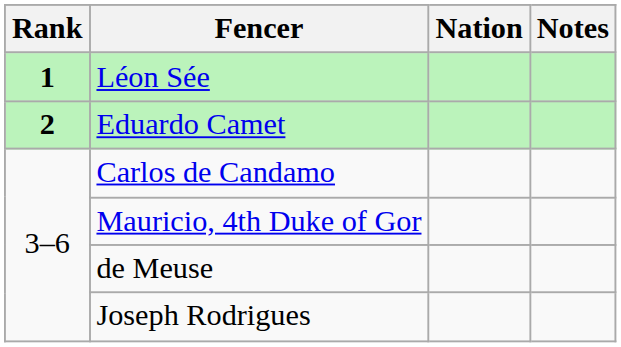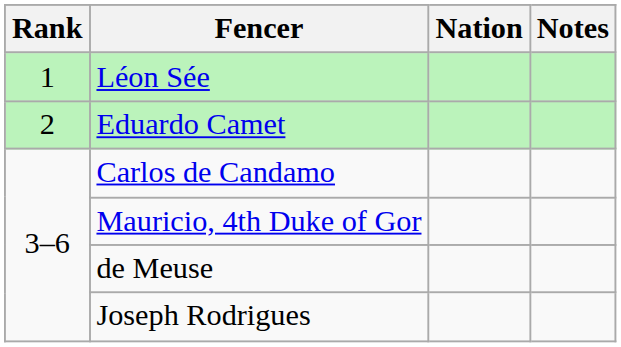Léon Sée | Rank: bold -> normal
Eduardo Camet | Rank: bold -> normal
